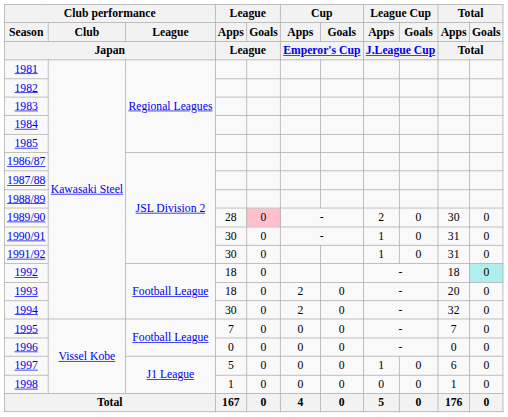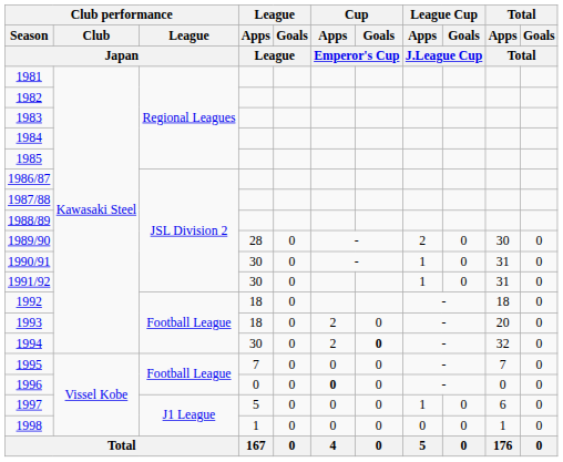1989/90 | League / Goals / League: pink background -> no background
1992 | Total / Goals / Total: paleturquoise background -> no background
1994 | Cup / Goals / Emperor's Cup: normal -> bold
1996 | Cup / Apps / Emperor's Cup: normal -> bold
